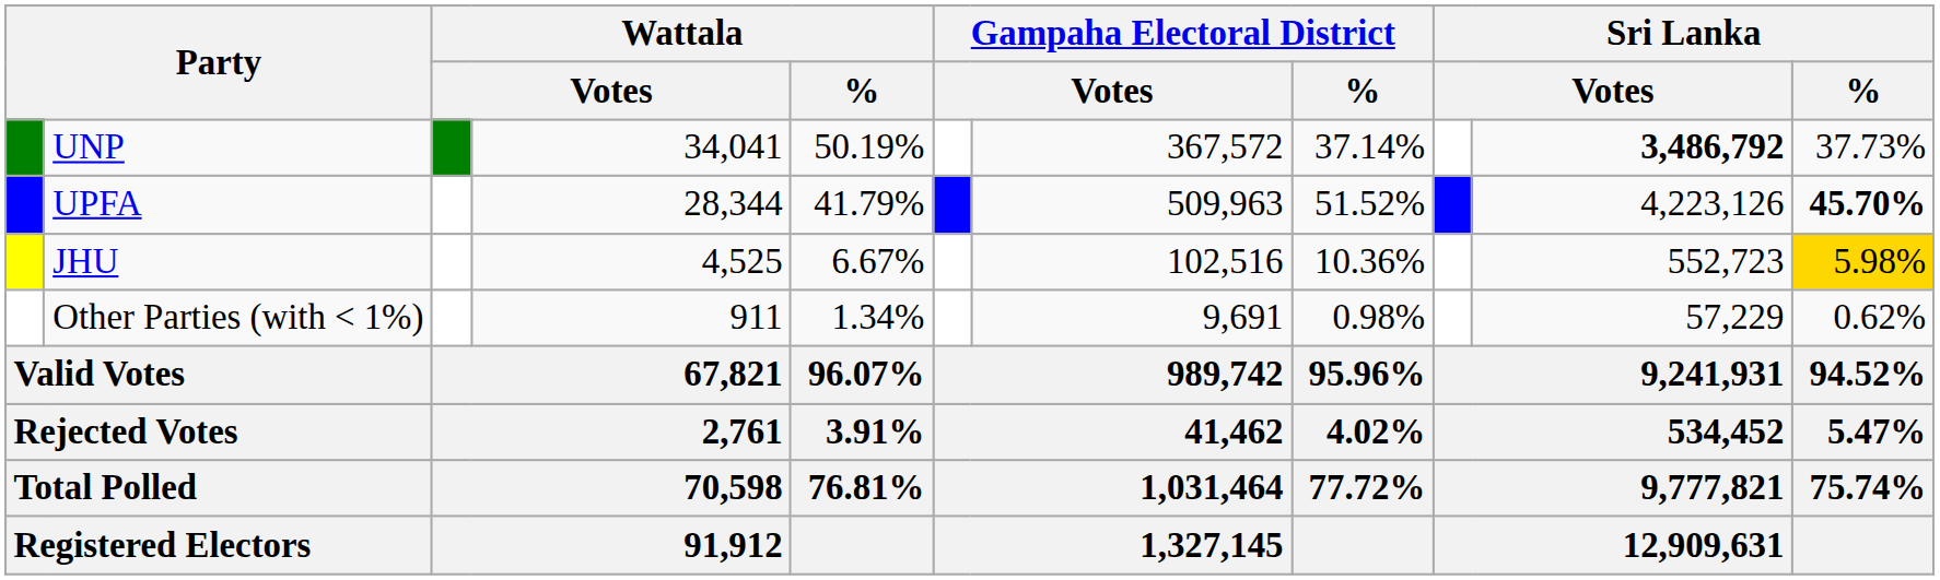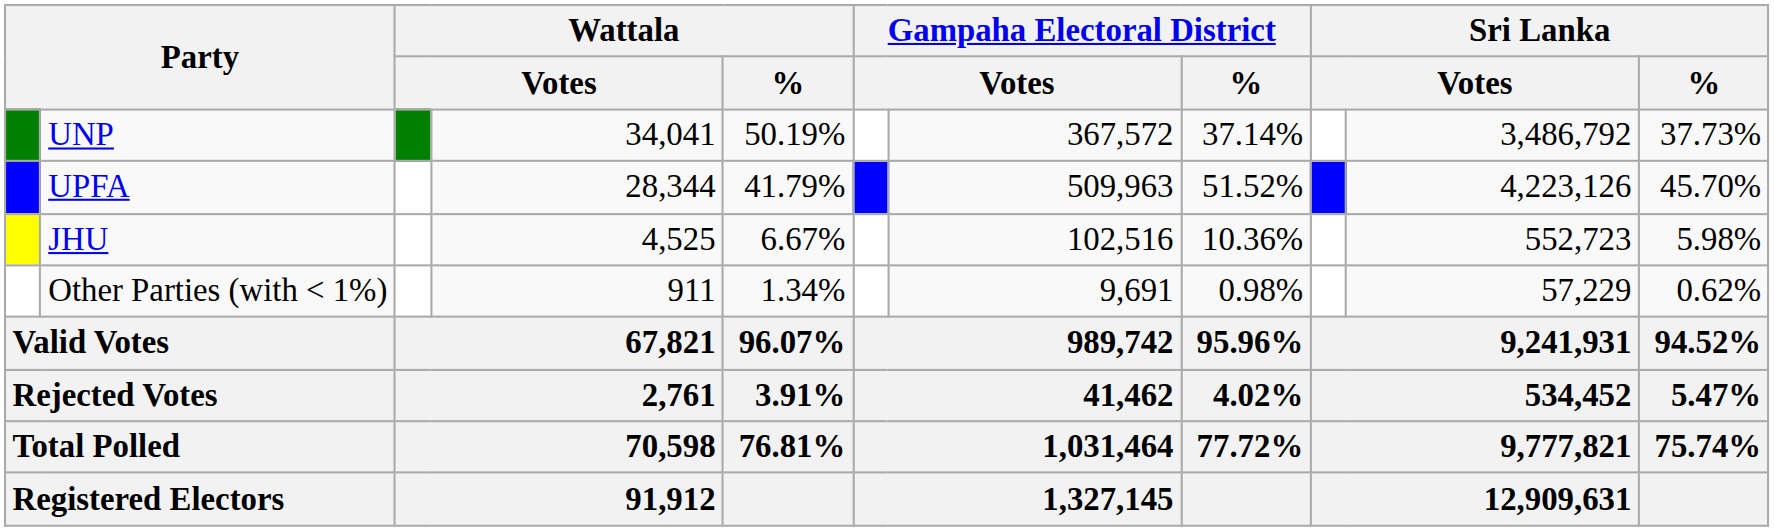UNP | column 10: bold -> normal
UPFA | Sri Lanka / %: bold -> normal
JHU | Sri Lanka / %: gold background -> no background
